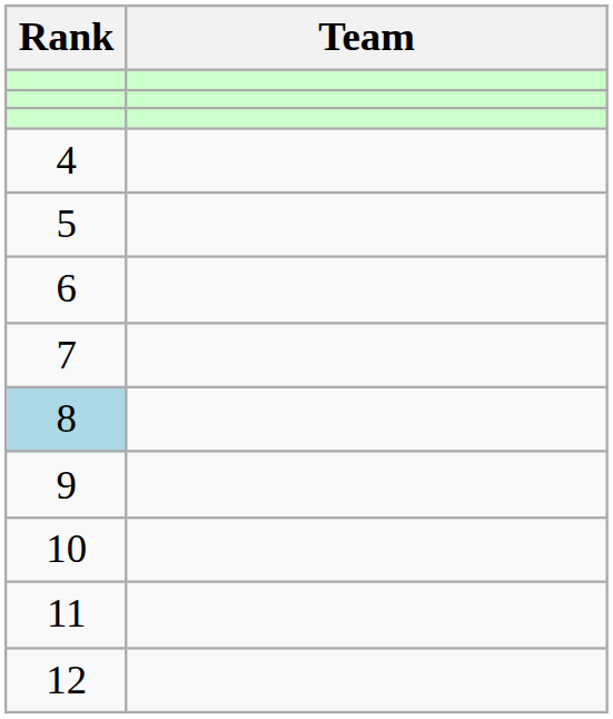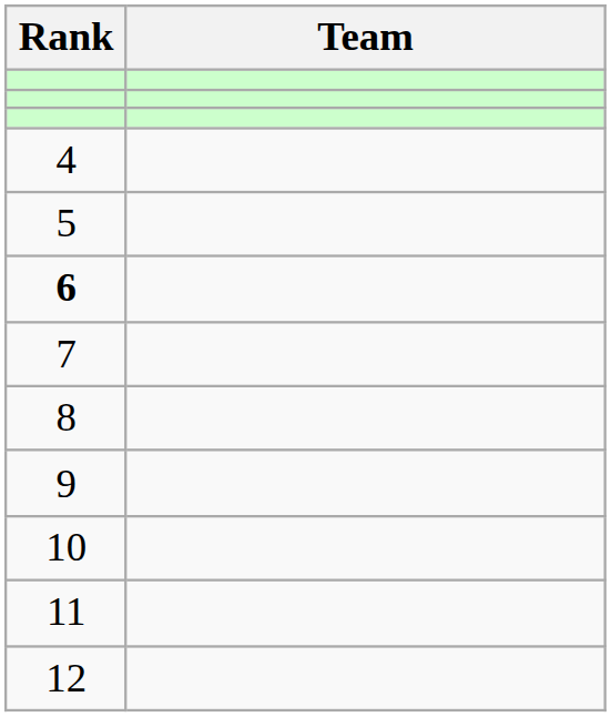row 7 | Rank: normal -> bold
row 9 | Rank: lightblue background -> no background
